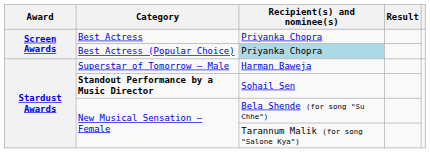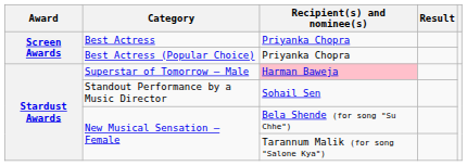Best Actress (Popular Choice) | Recipient(s) and nominee(s): lightblue background -> no background
Superstar of Tomorrow – Male | Recipient(s) and nominee(s): no background -> pink background
Standout Performance by a Music Director | Category: bold -> normal
